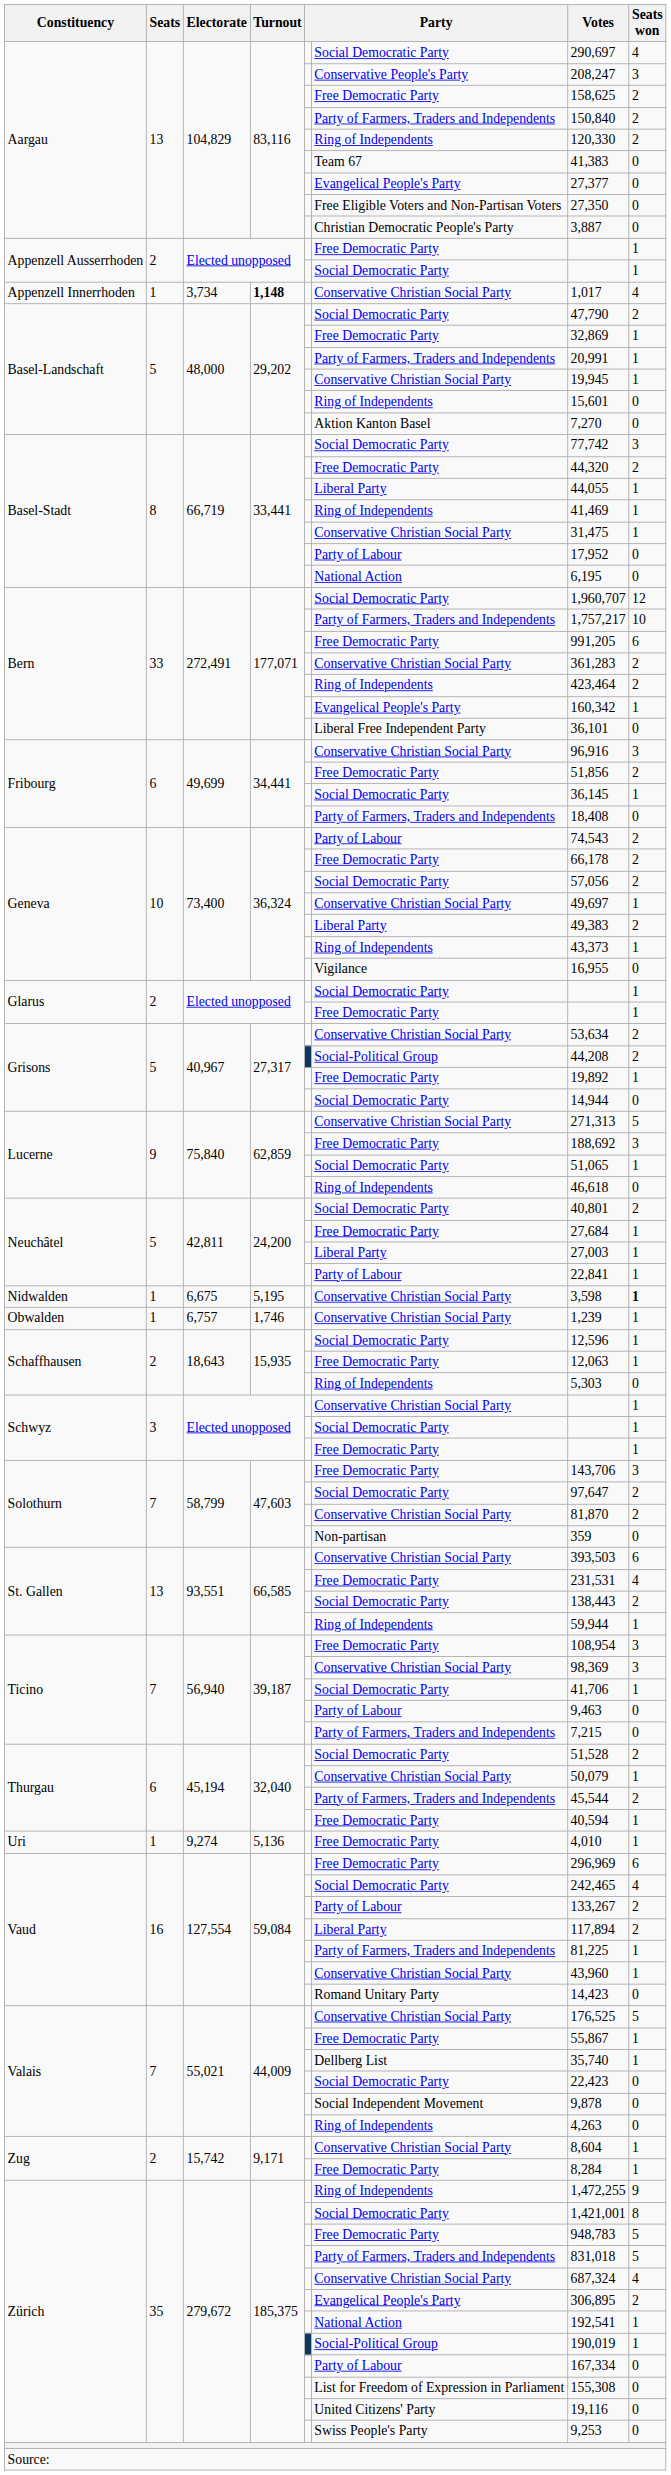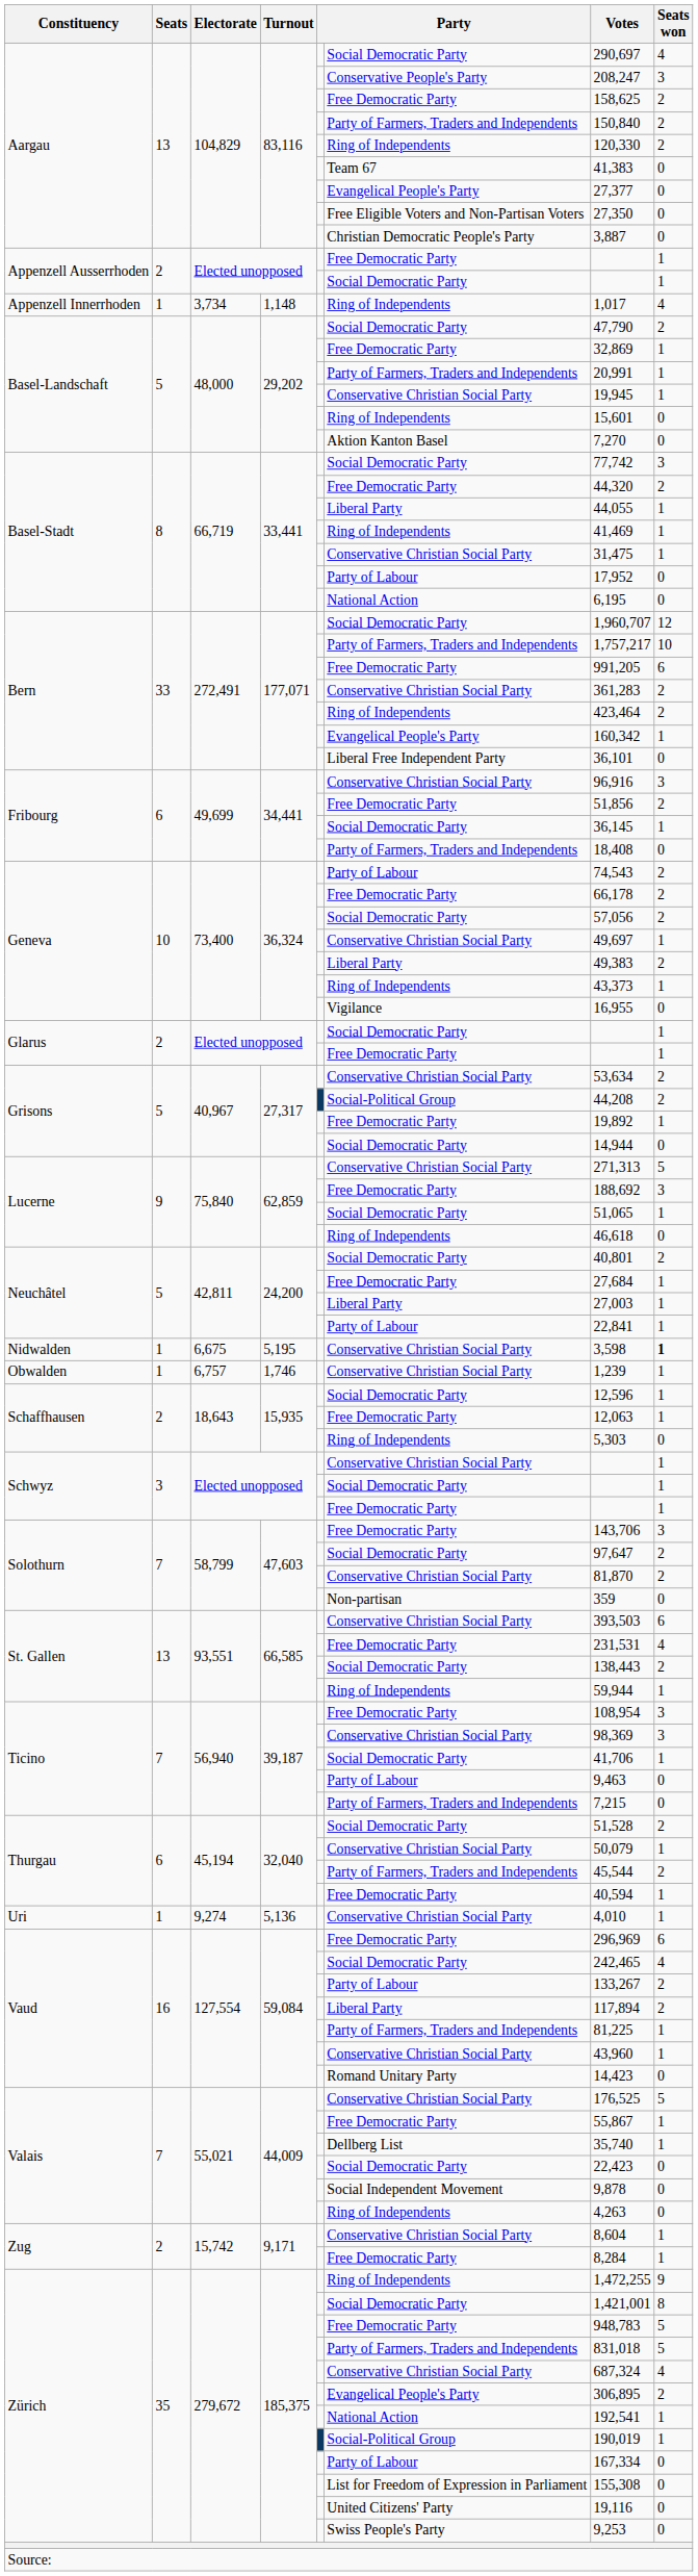Appenzell Innerrhoden | Turnout: bold -> normal
Appenzell Innerrhoden | column 6: Conservative Christian Social Party -> Ring of Independents
Uri | column 6: Free Democratic Party -> Conservative Christian Social Party
